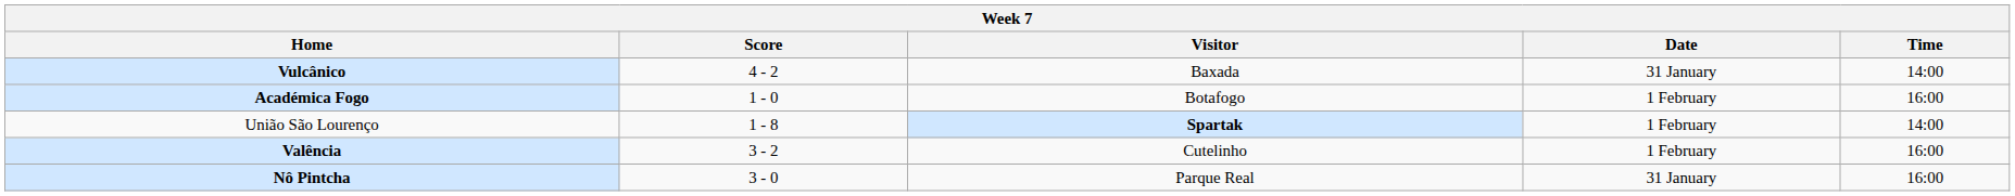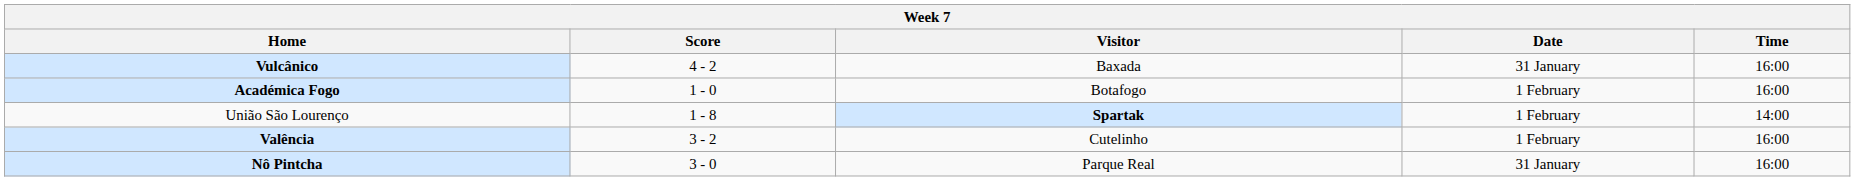Vulcânico | Time: 14:00 -> 16:00
